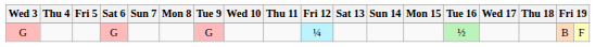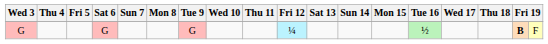row 2 | column 17: normal -> bold
